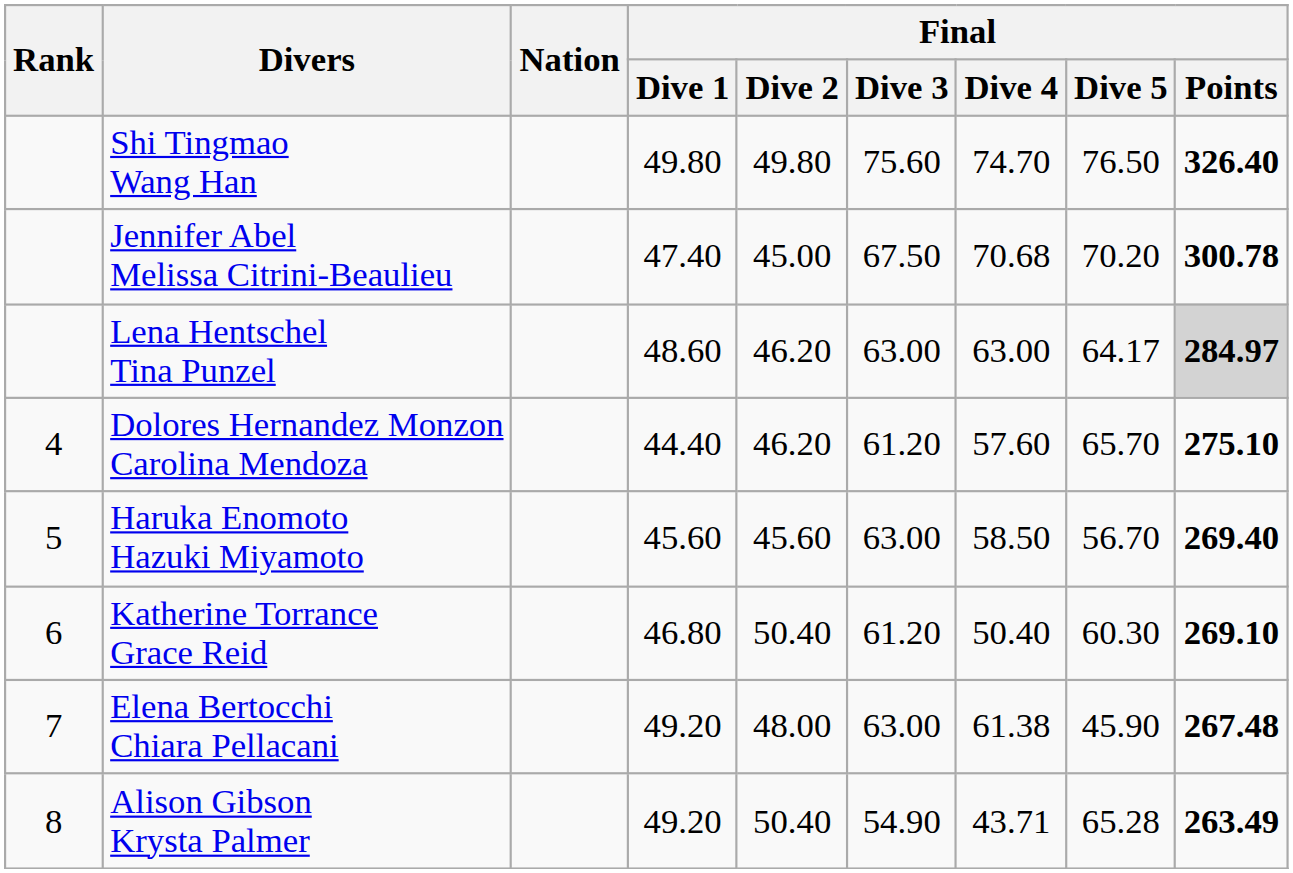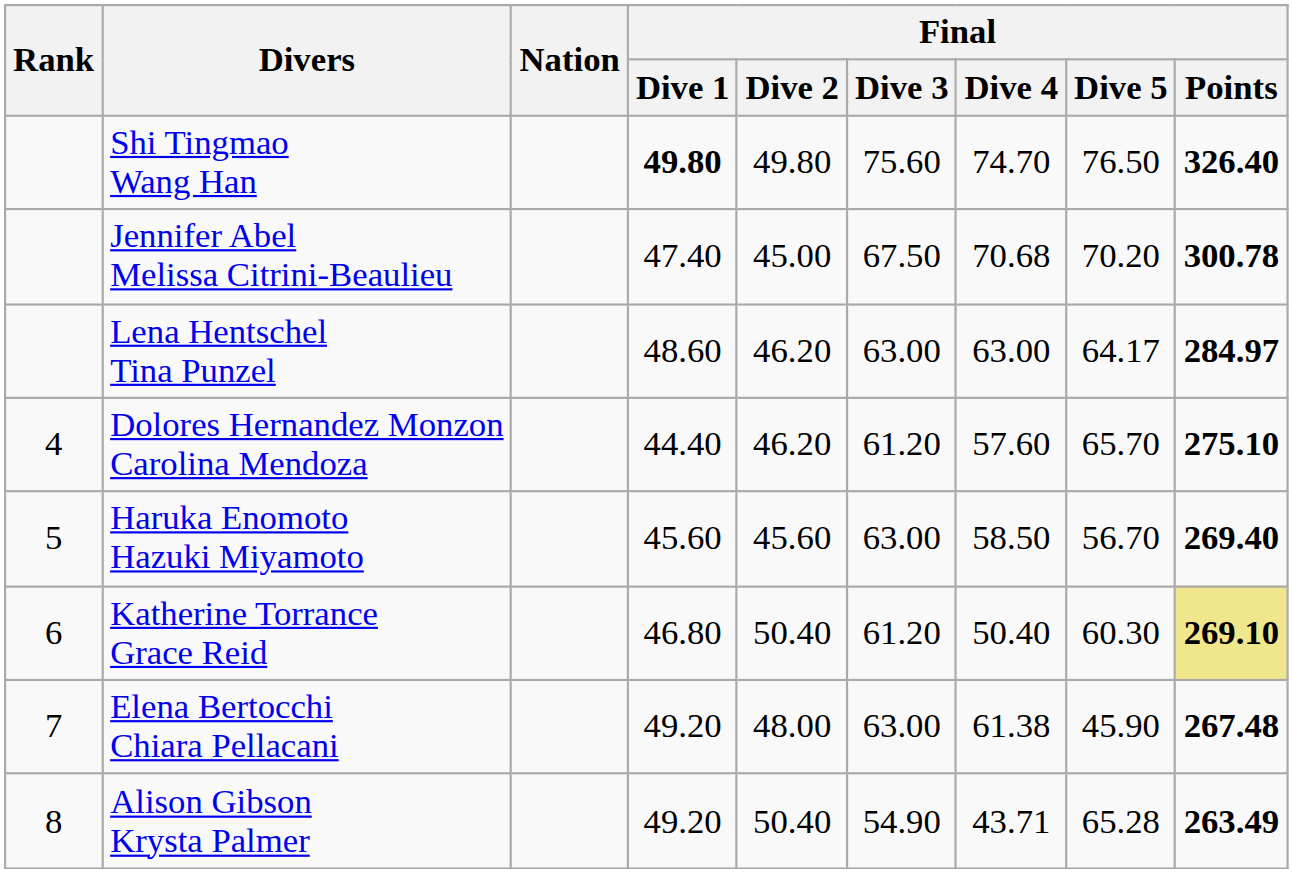Shi Tingmao Wang Han | Final / Dive 1: normal -> bold
Lena Hentschel Tina Punzel | Final / Points: lightgrey background -> no background
Katherine Torrance Grace Reid | Final / Points: no background -> khaki background
